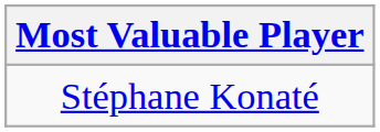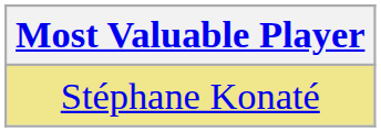row 2 | column 1: no background -> khaki background
